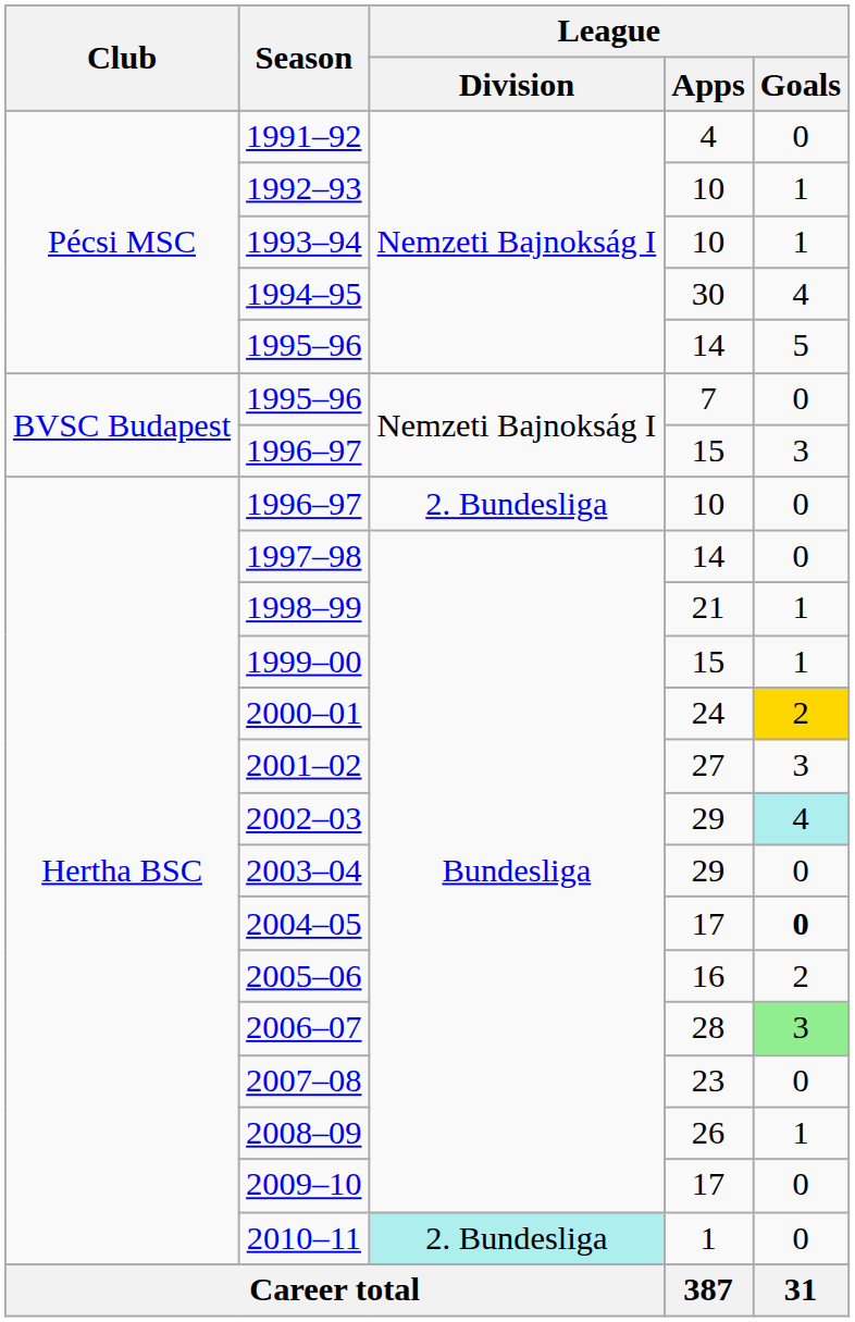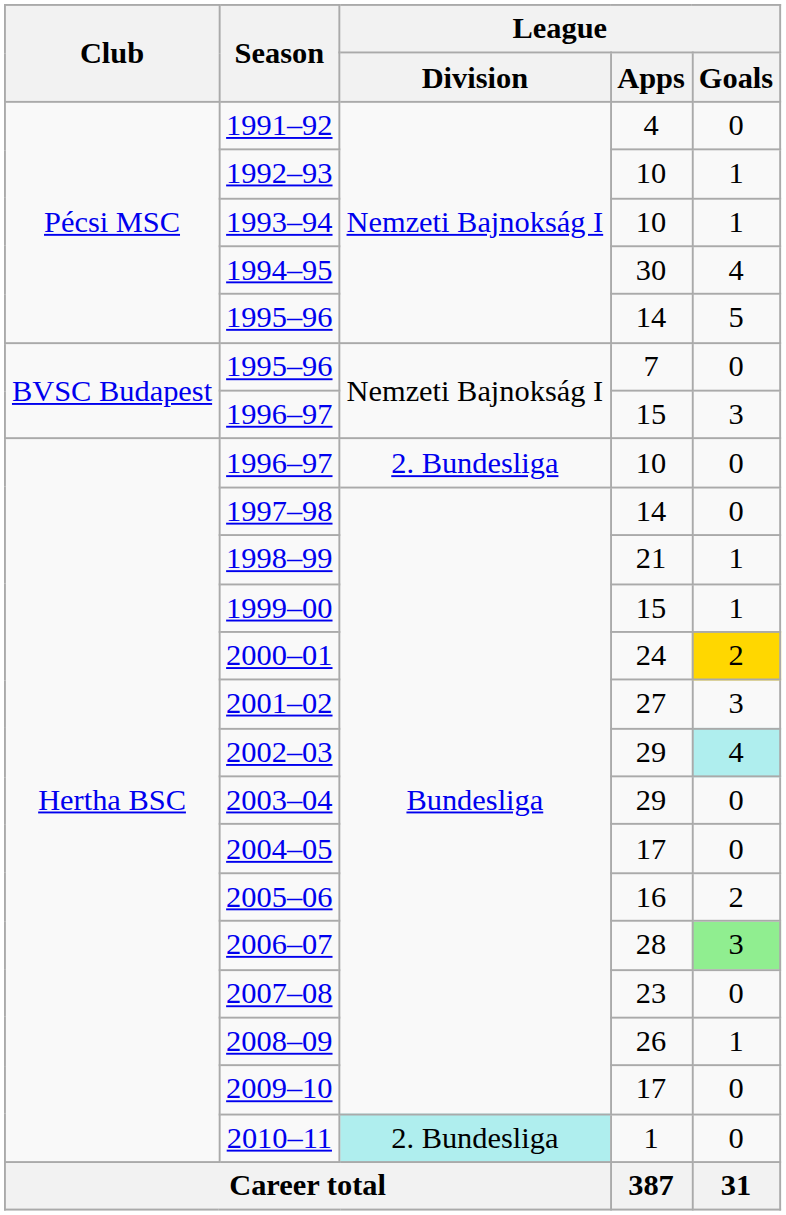2004–05 | League / Goals: bold -> normal
